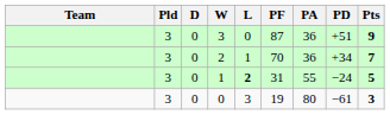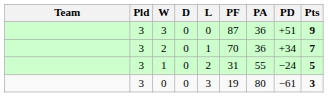columns swapped: W <-> D
row 4 | L: bold -> normal
